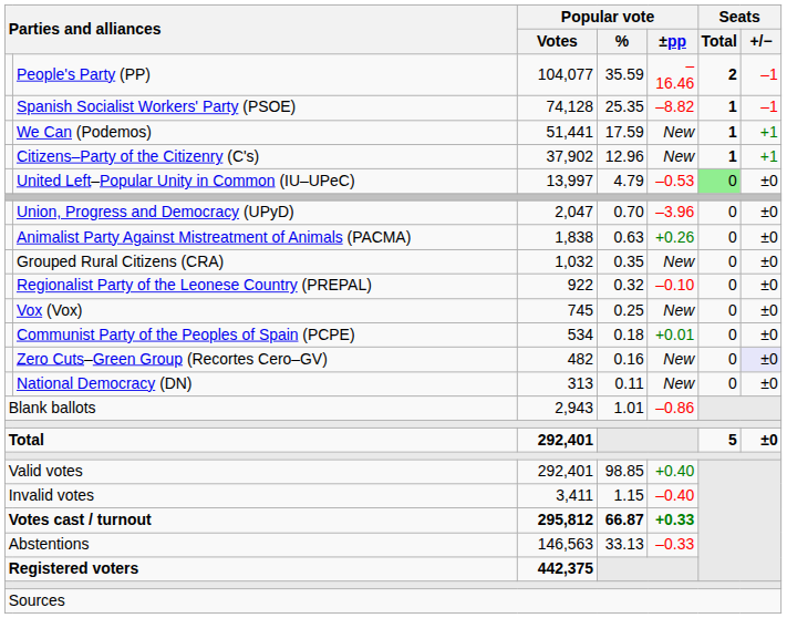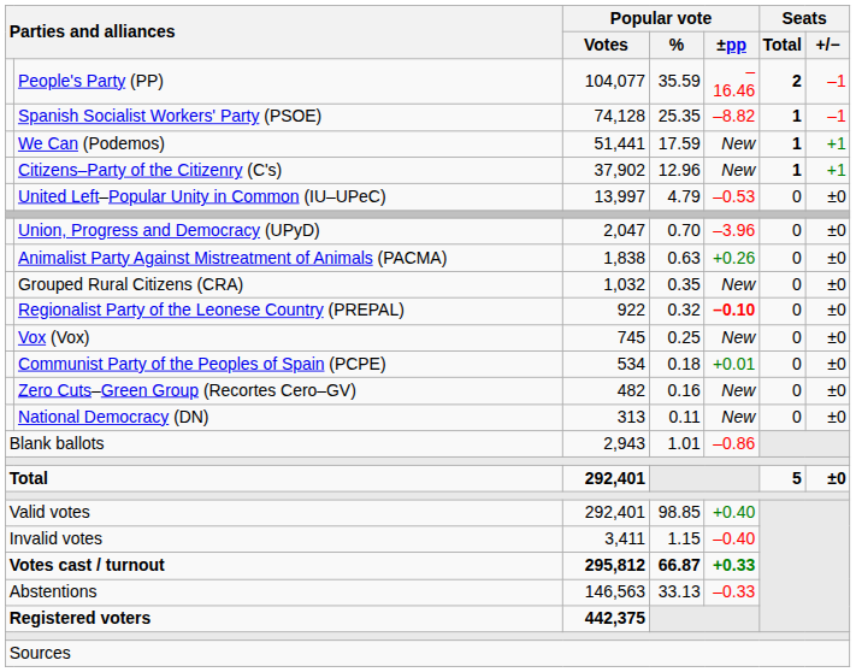United Left–Popular Unity in Common (IU–UPeC) | Seats / Total: lightgreen background -> no background
Regionalist Party of the Leonese Country (PREPAL) | Popular vote / ±pp: normal -> bold
Zero Cuts–Green Group (Recortes Cero–GV) | Seats / +/−: lavender background -> no background
